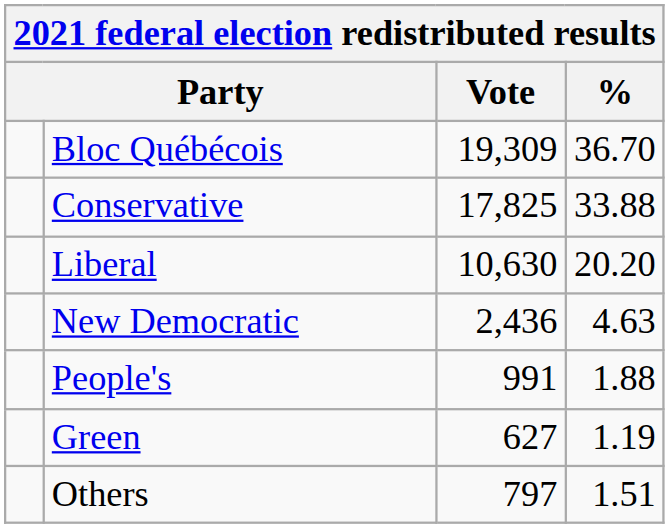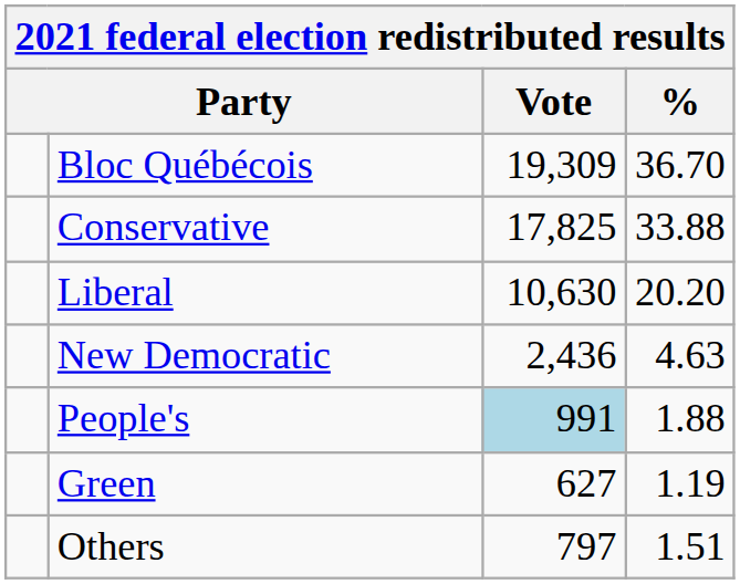People's | Vote: no background -> lightblue background
